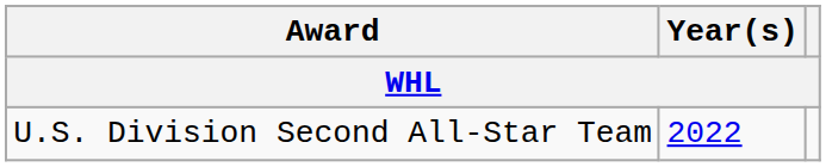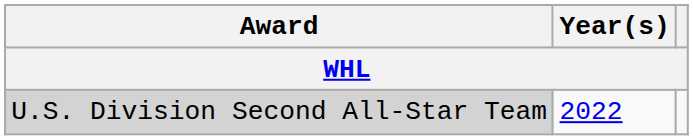row 3 | Award: no background -> lightgrey background
